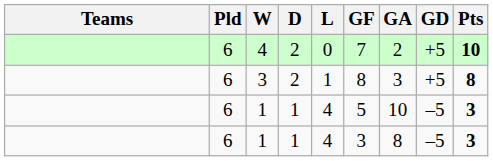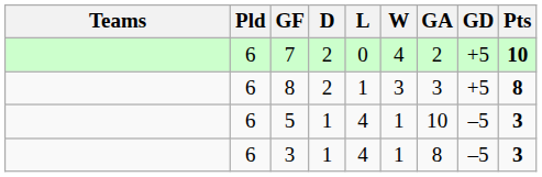columns swapped: W <-> GF
